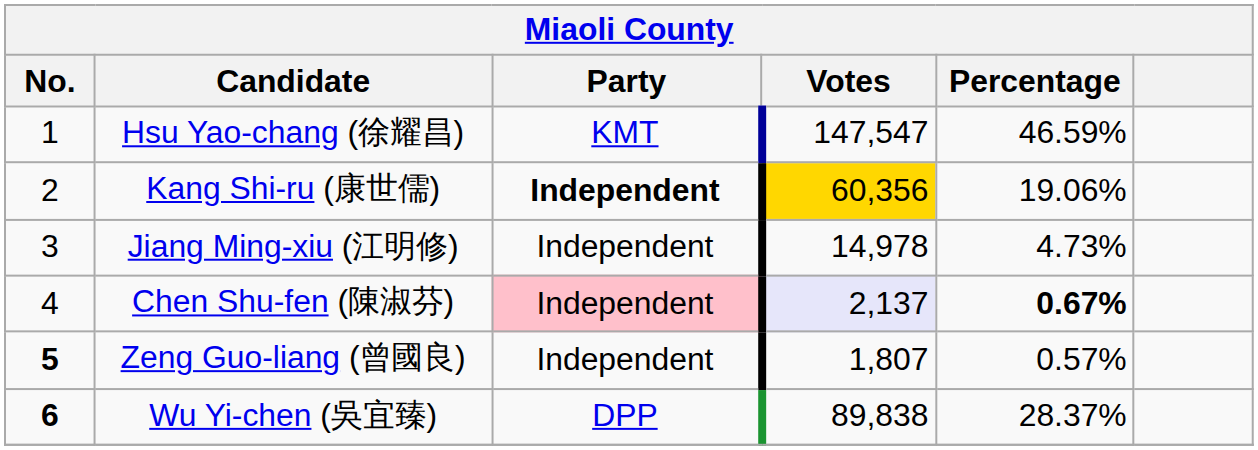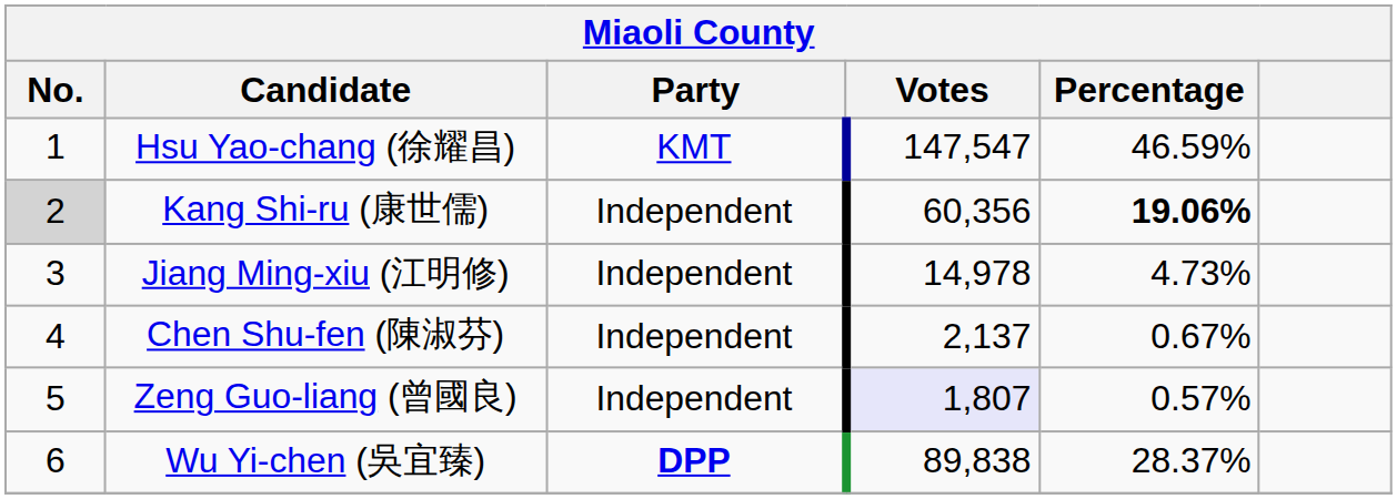Kang Shi-ru (康世儒) | No.: no background -> lightgrey background
Kang Shi-ru (康世儒) | Party: bold -> normal
Kang Shi-ru (康世儒) | Votes: gold background -> no background
Kang Shi-ru (康世儒) | Percentage: normal -> bold
Chen Shu-fen (陳淑芬) | Party: pink background -> no background
Chen Shu-fen (陳淑芬) | Votes: lavender background -> no background
Chen Shu-fen (陳淑芬) | Percentage: bold -> normal
Zeng Guo-liang (曾國良) | No.: bold -> normal
Zeng Guo-liang (曾國良) | Votes: no background -> lavender background
Wu Yi-chen (吳宜臻) | No.: bold -> normal
Wu Yi-chen (吳宜臻) | Party: normal -> bold
